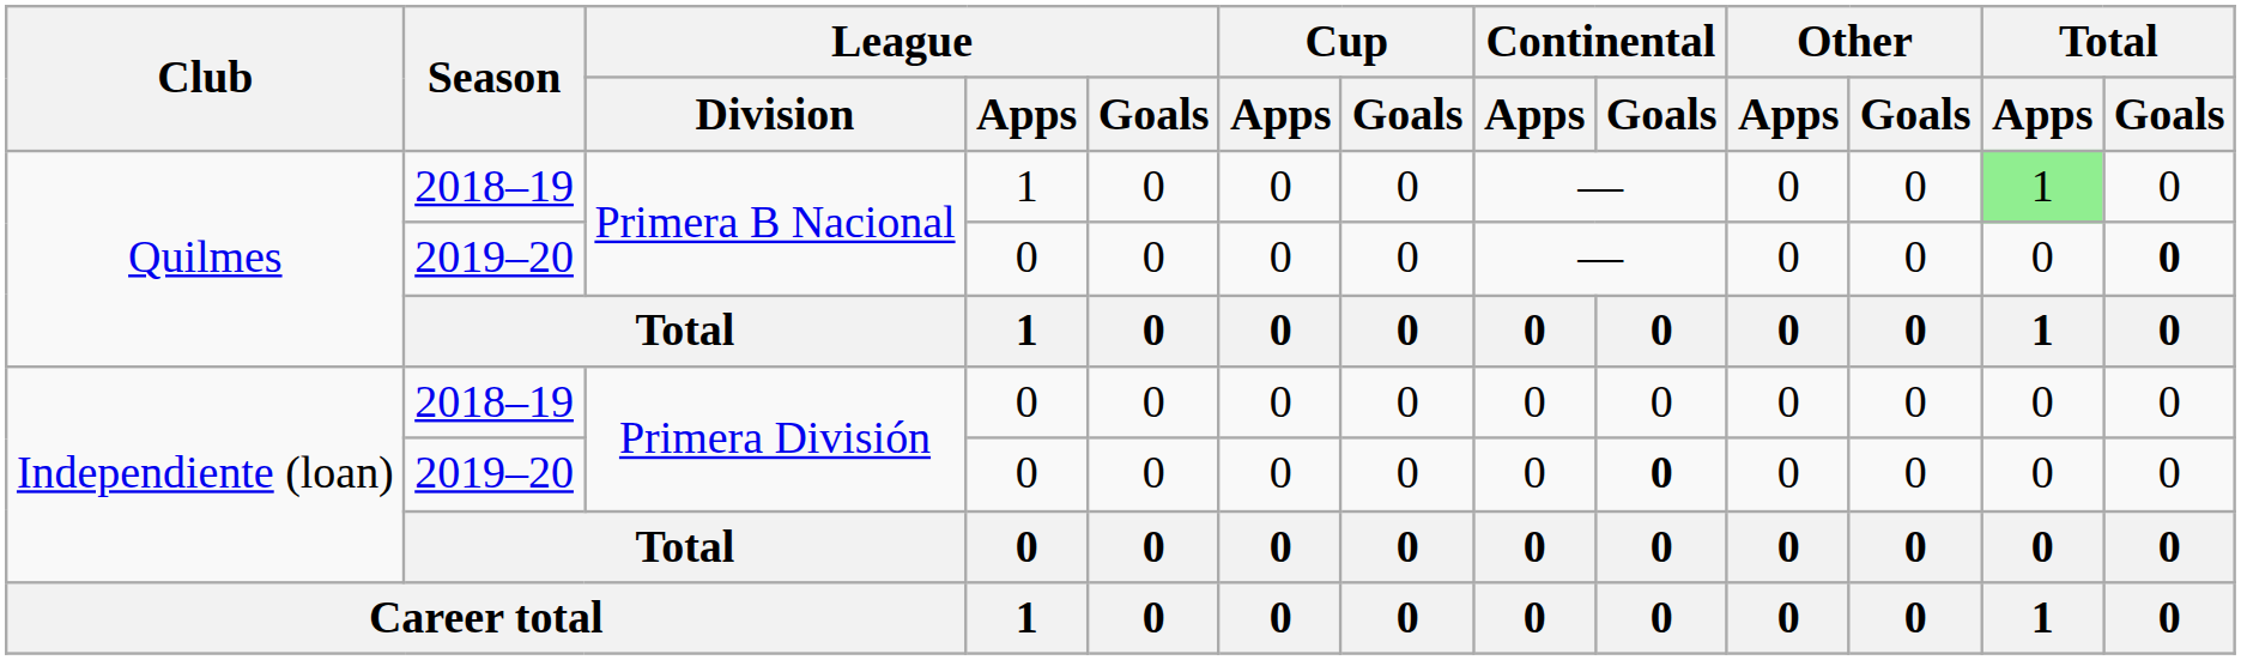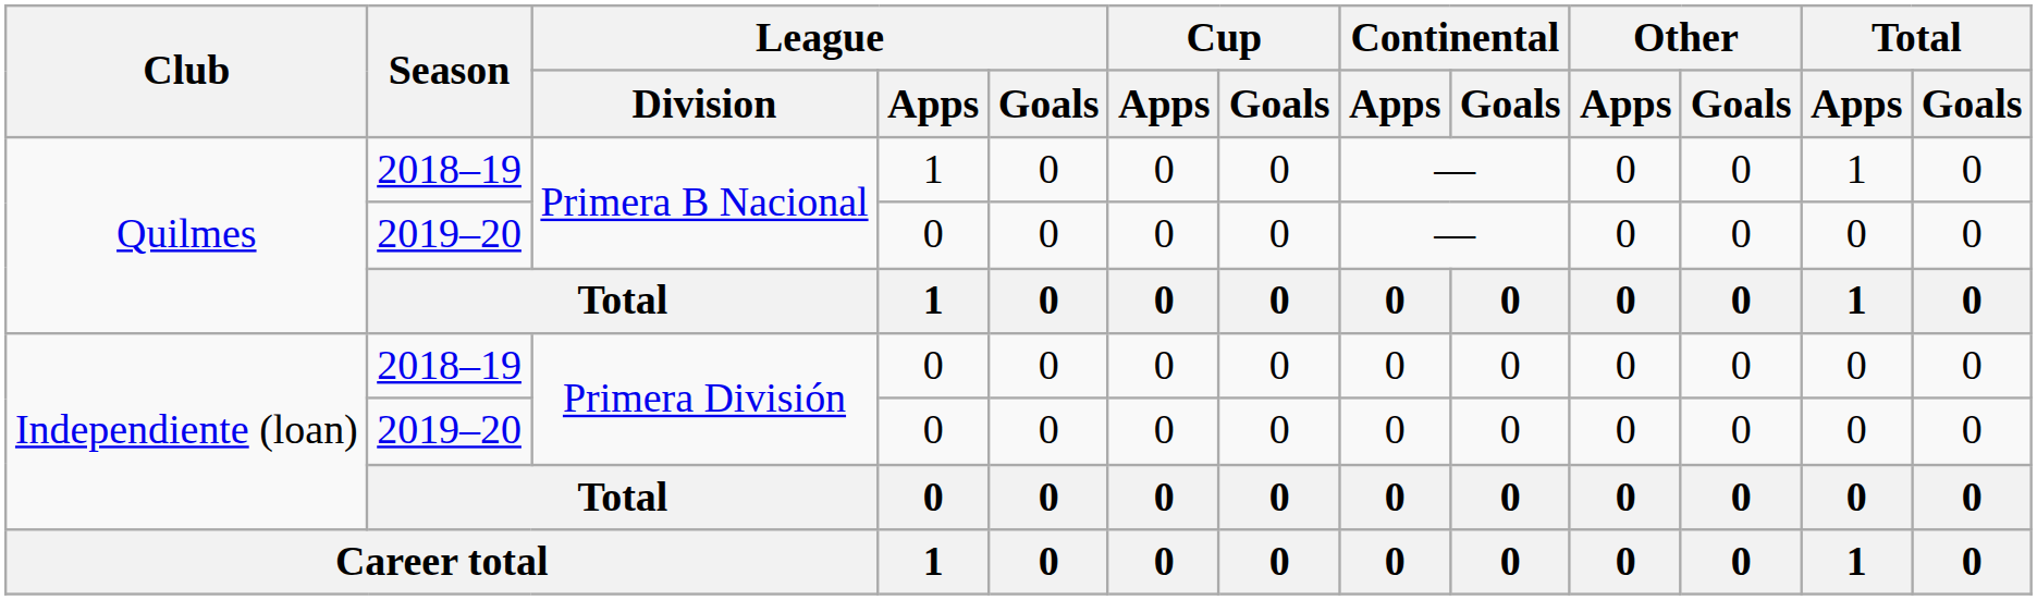Quilmes / 2018–19 | Total / Apps: lightgreen background -> no background
Quilmes / 2019–20 | Total / Goals: bold -> normal
Independiente (loan) / 2019–20 | Continental / Goals: bold -> normal
